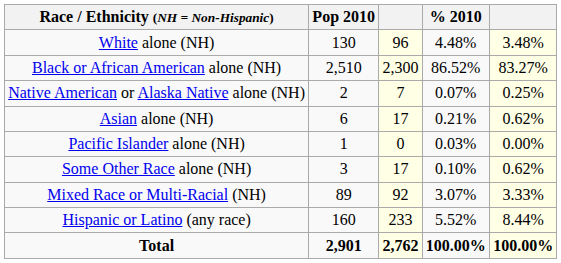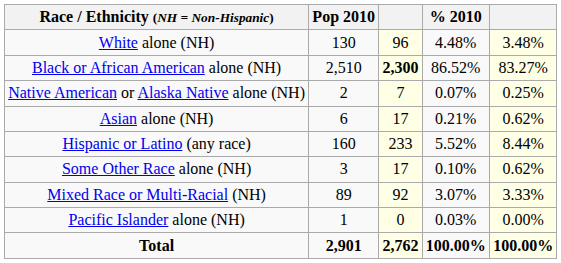Black or African American alone (NH) | column 3: normal -> bold
rows swapped: Pacific Islander alone (NH) <-> Hispanic or Latino (any race)
